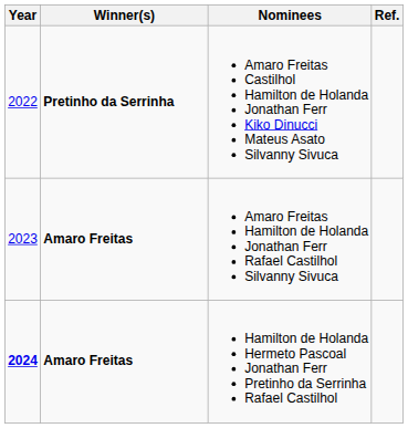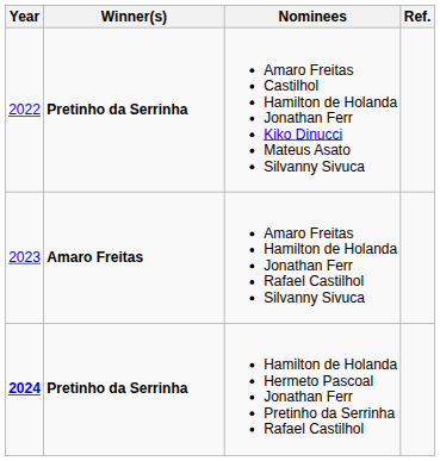row 4 | Winner(s): Amaro Freitas -> Pretinho da Serrinha
